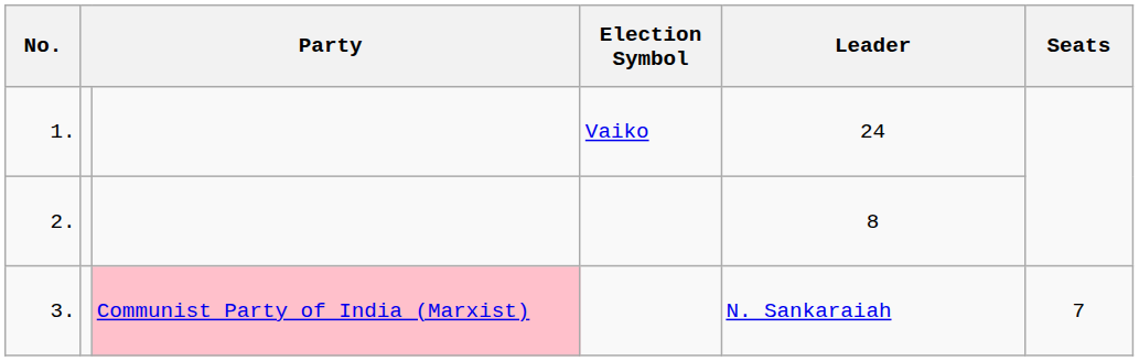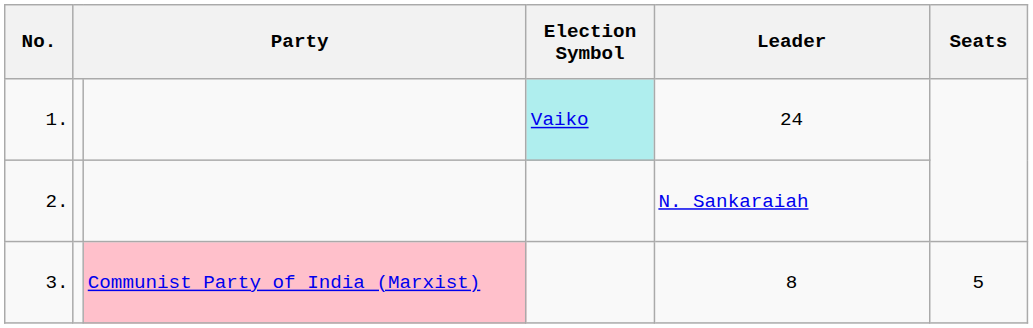1. | Election Symbol: no background -> paleturquoise background
2. | Leader: 8 -> N. Sankaraiah
3. | Leader: N. Sankaraiah -> 8
3. | Seats: 7 -> 5
